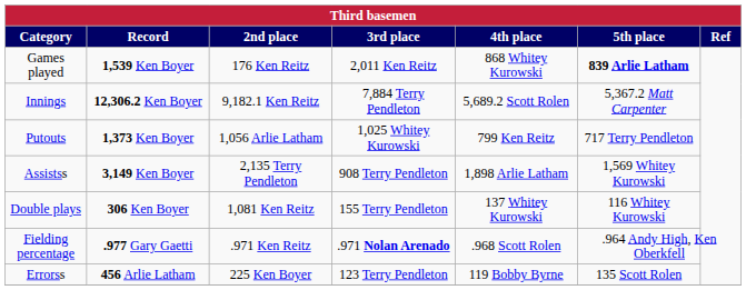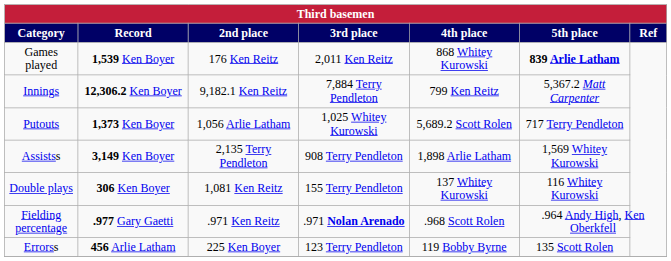Innings | 4th place: 5,689.2 Scott Rolen -> 799 Ken Reitz
Putouts | 4th place: 799 Ken Reitz -> 5,689.2 Scott Rolen
